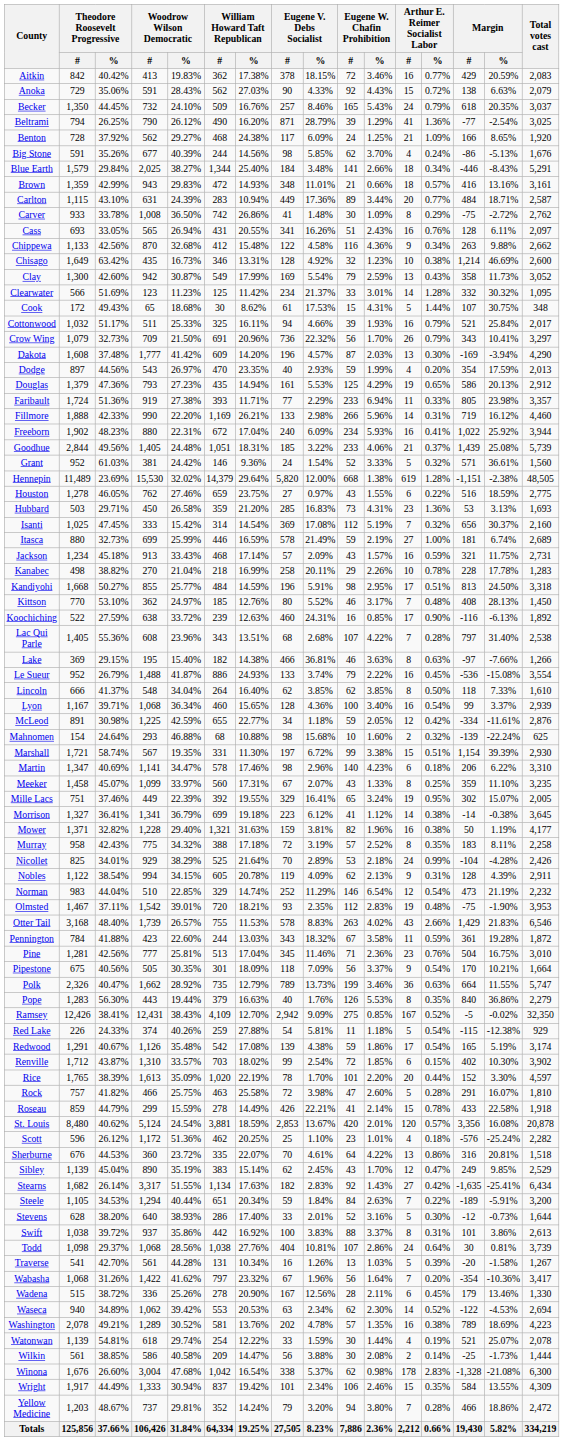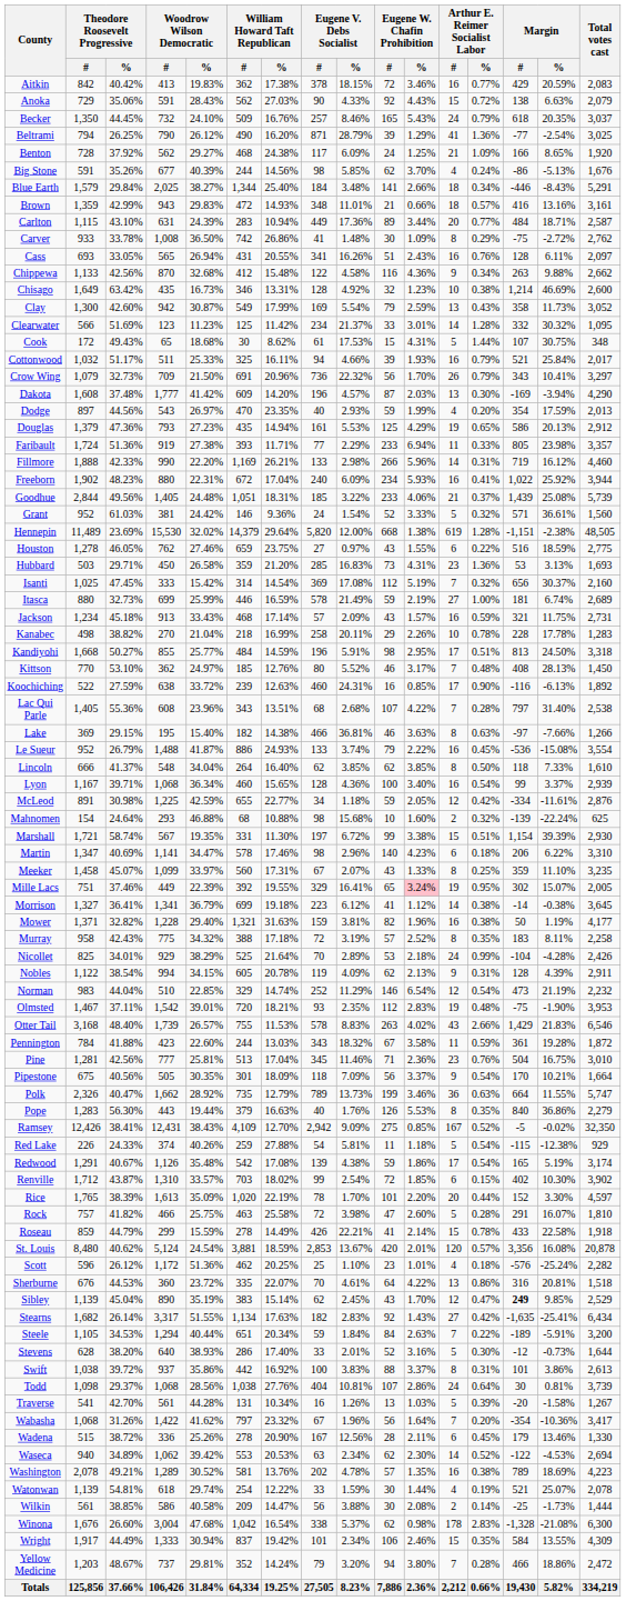Mille Lacs | Eugene W. Chafin Prohibition / %: no background -> pink background
Sibley | Margin / #: normal -> bold
